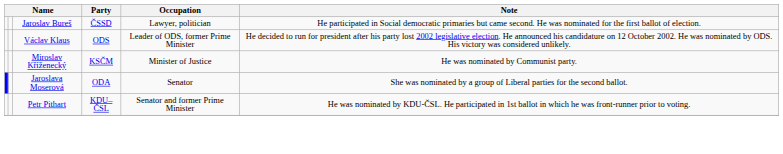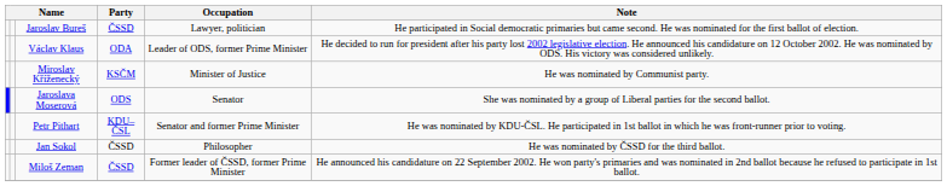Václav Klaus | Party: ODS -> ODA
Jaroslava Moserová | Party: ODA -> ODS
+ row: Jan Sokol | ČSSD | Philosopher | He was nominated by ČSSD for the third ballot.
+ row: Miloš Zeman | ČSSD | Former leader of ČSSD, former Prime Minister | He announced his candidature on 22 September 2002. He won party's primaries and was nominated in 2nd ballot because he refused to participate in 1st ballot.
